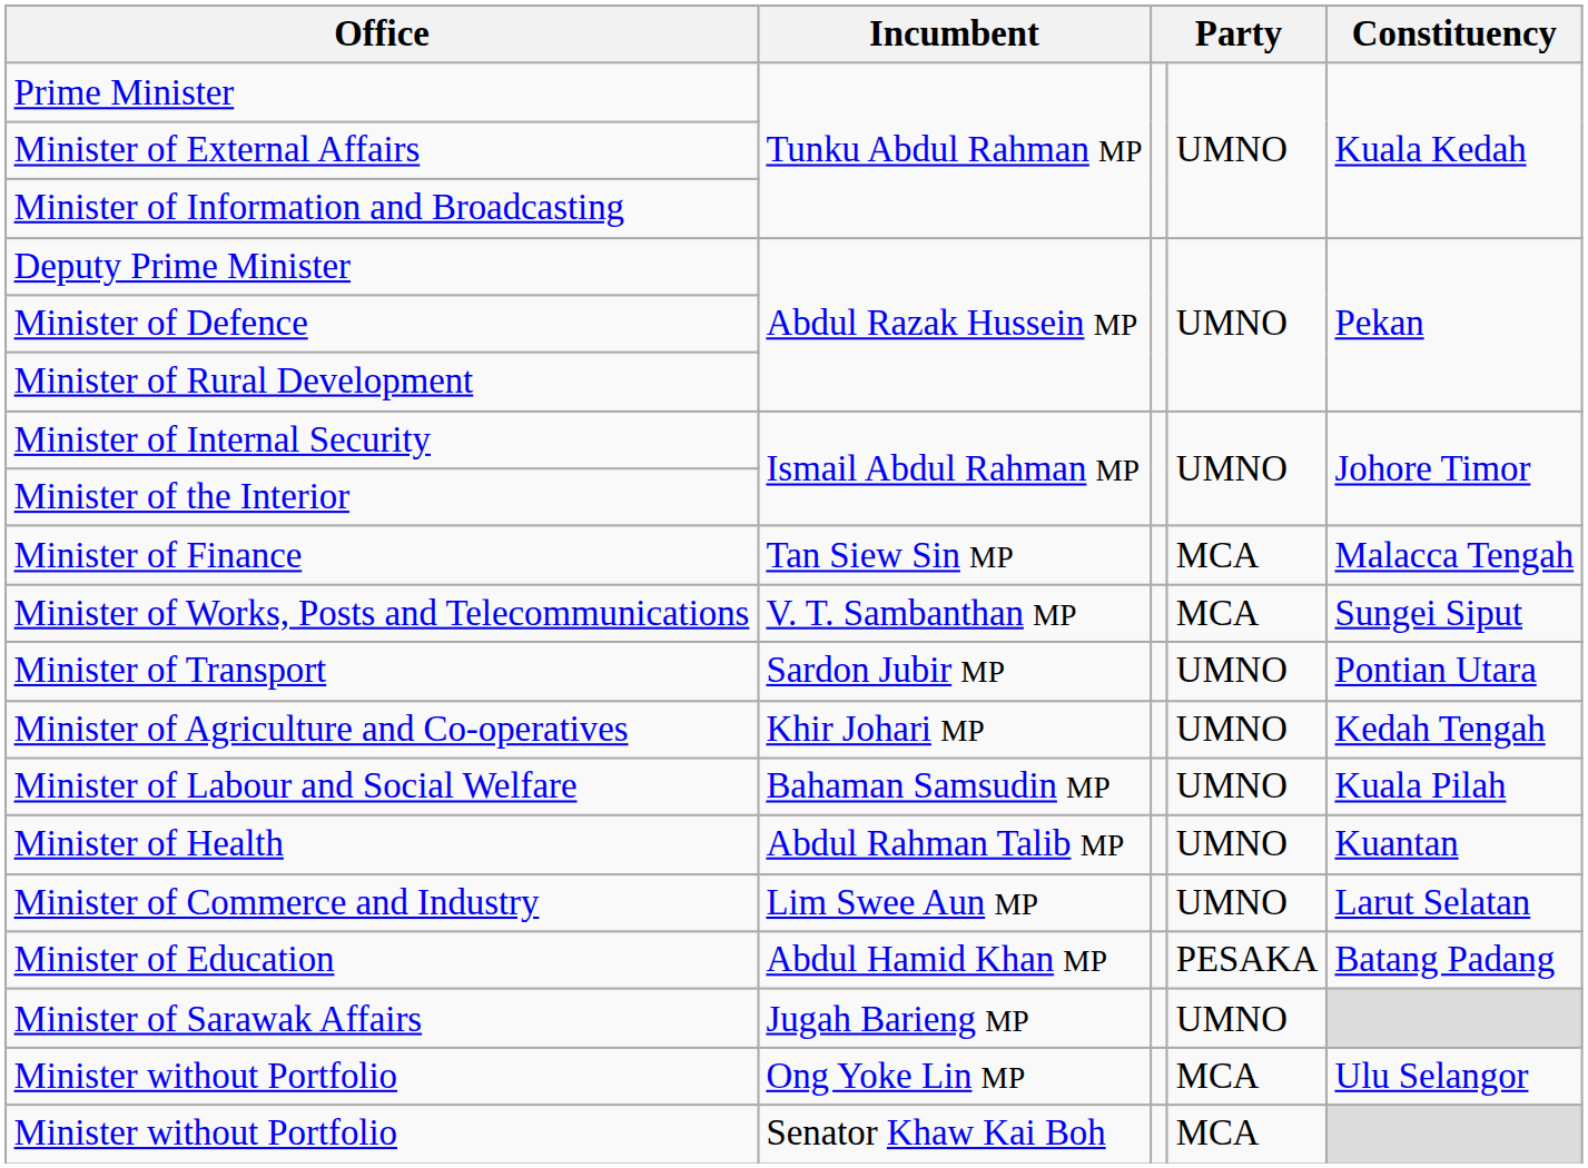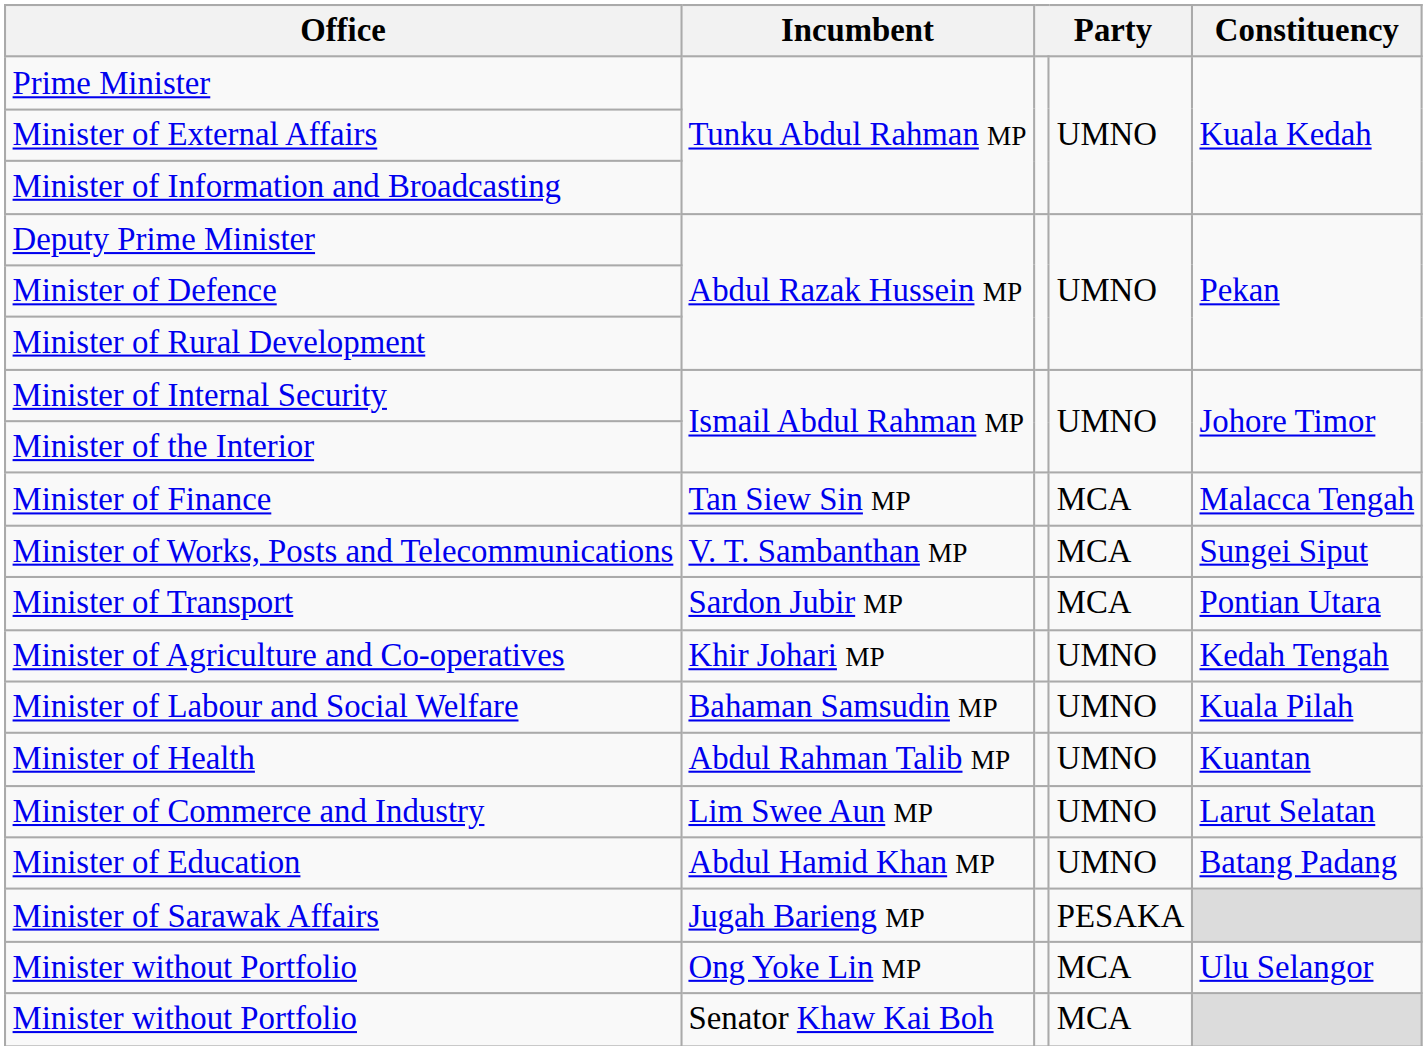Minister of Transport | column 4: UMNO -> MCA
Minister of Education | column 4: PESAKA -> UMNO
Minister of Sarawak Affairs | column 4: UMNO -> PESAKA
